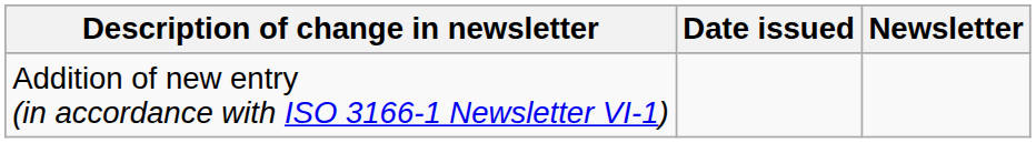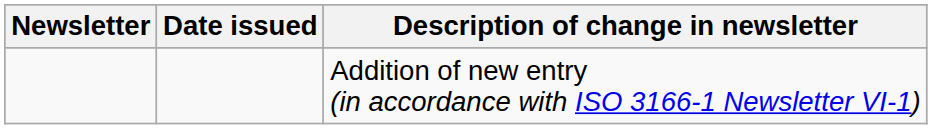columns swapped: Newsletter <-> Description of change in newsletter
